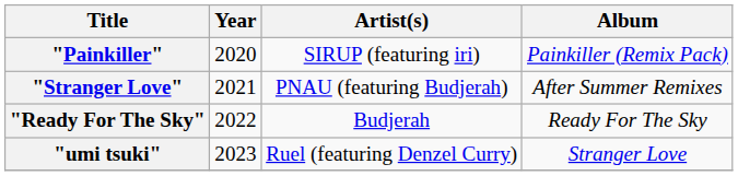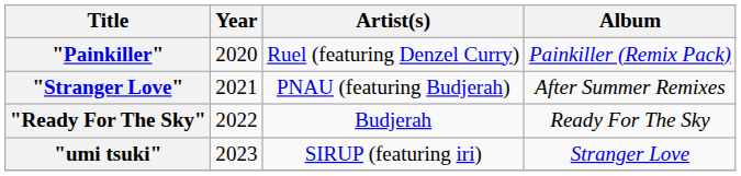"Painkiller" | Artist(s): SIRUP (featuring iri) -> Ruel (featuring Denzel Curry)
"umi tsuki" | Artist(s): Ruel (featuring Denzel Curry) -> SIRUP (featuring iri)
